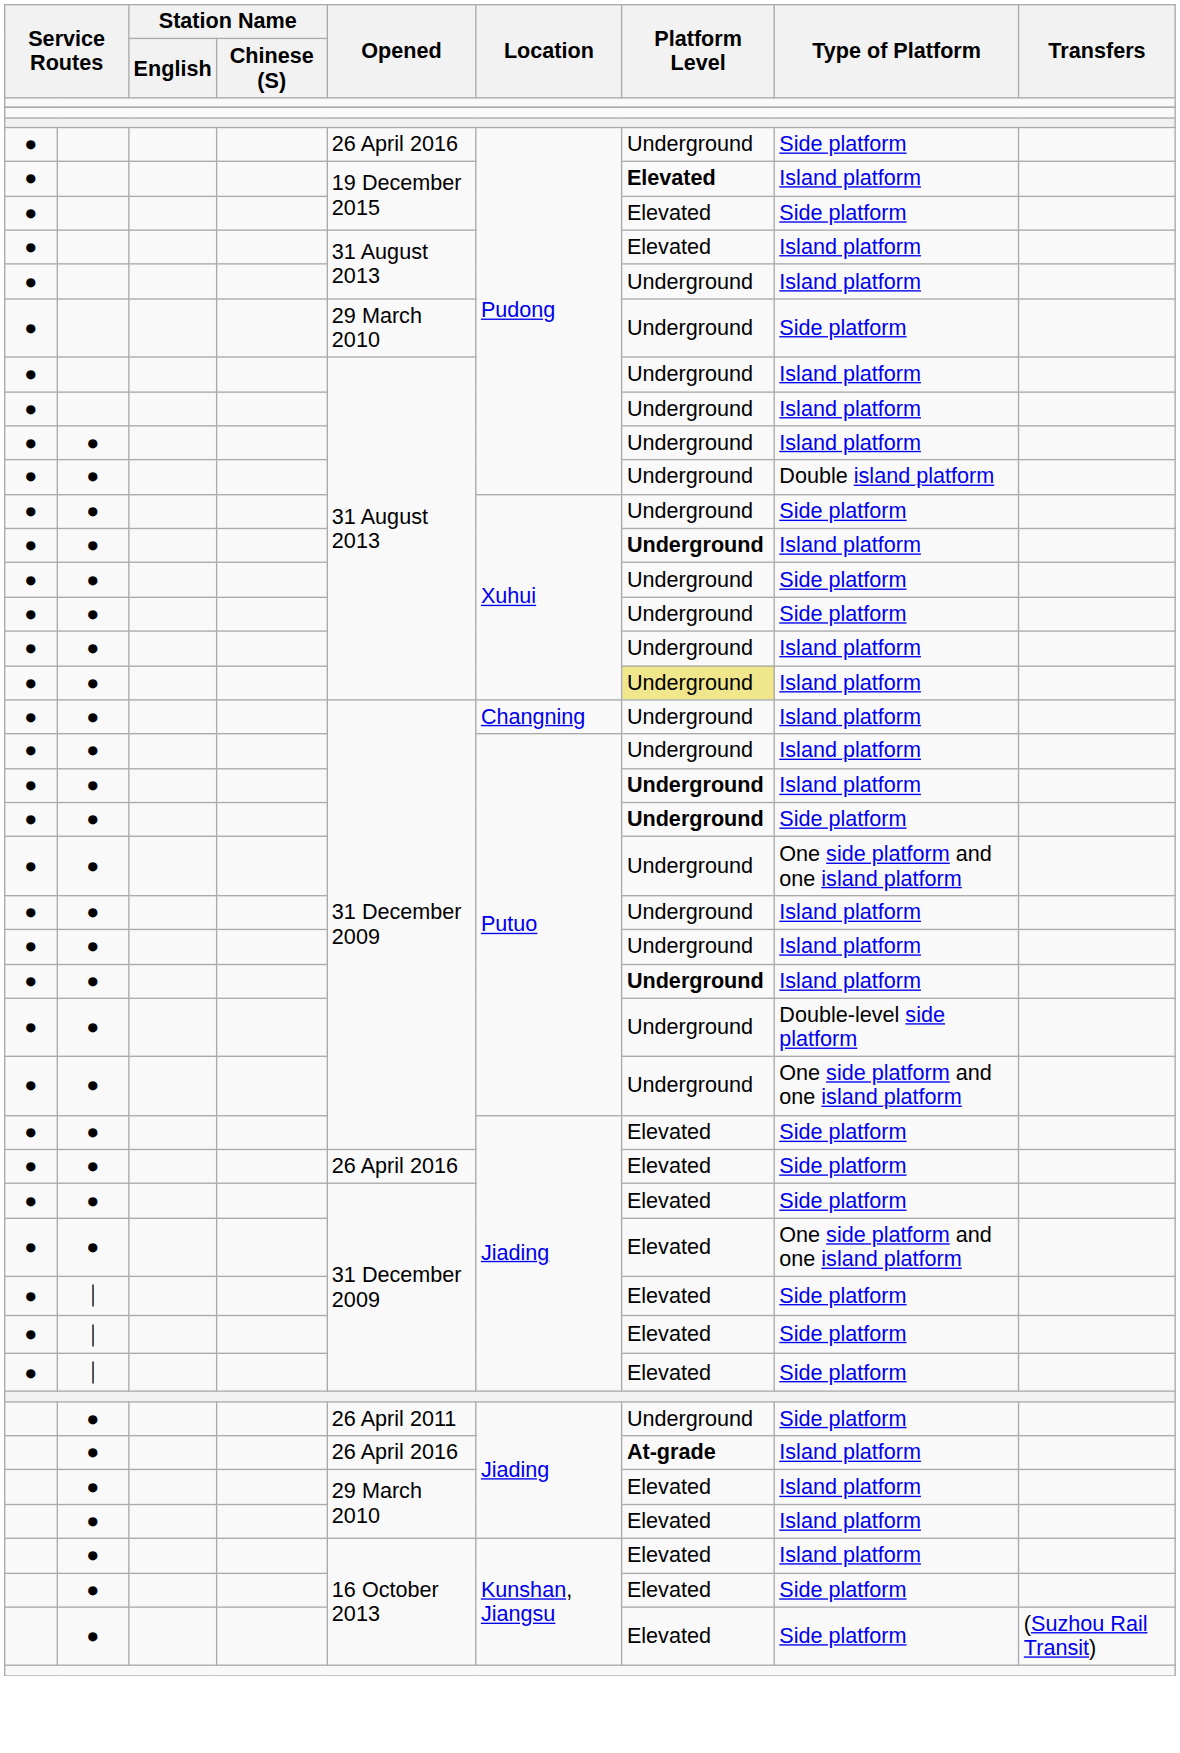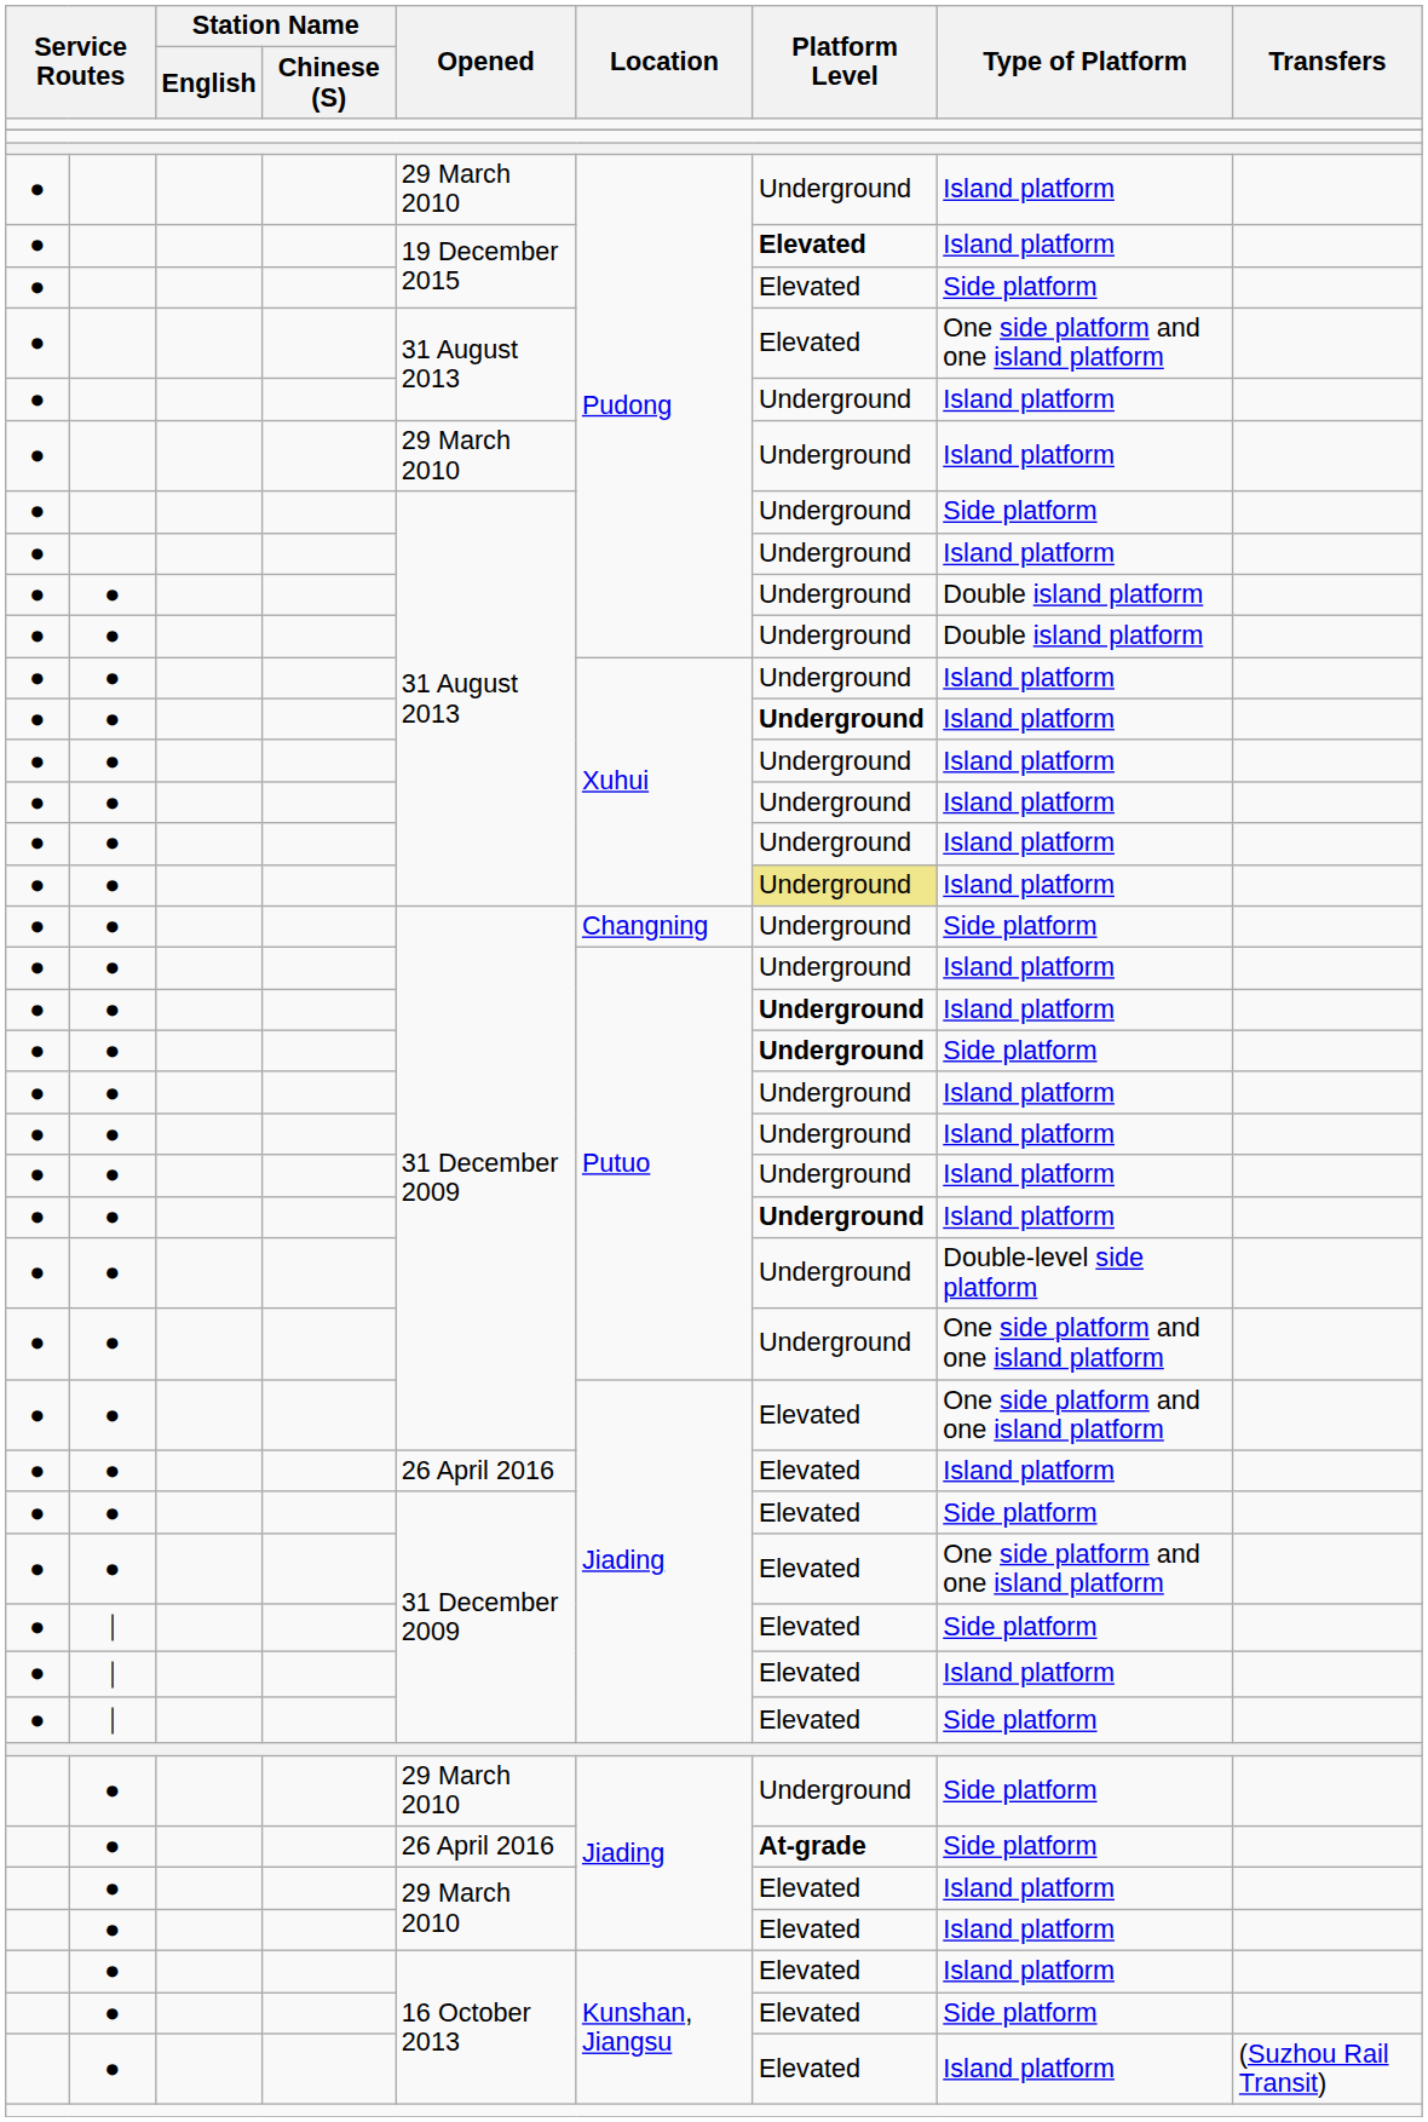row 6 | Opened: 26 April 2016 -> 29 March 2010
row 6 | Type of Platform: Side platform -> Island platform
row 9 | Type of Platform: Island platform -> One side platform and one island platform
row 11 | Type of Platform: Side platform -> Island platform
row 12 | Type of Platform: Island platform -> Side platform
row 14 | Type of Platform: Island platform -> Double island platform
row 16 | Type of Platform: Side platform -> Island platform
row 18 | Type of Platform: Side platform -> Island platform
row 19 | Type of Platform: Side platform -> Island platform
row 22 | Type of Platform: Island platform -> Side platform
row 26 | Type of Platform: One side platform and one island platform -> Island platform
row 32 | Type of Platform: Side platform -> One side platform and one island platform
row 33 | Type of Platform: Side platform -> Island platform
row 37 | Type of Platform: Side platform -> Island platform
row 40 | Opened: 26 April 2011 -> 29 March 2010
row 41 | Type of Platform: Island platform -> Side platform
row 46 | Type of Platform: Side platform -> Island platform
